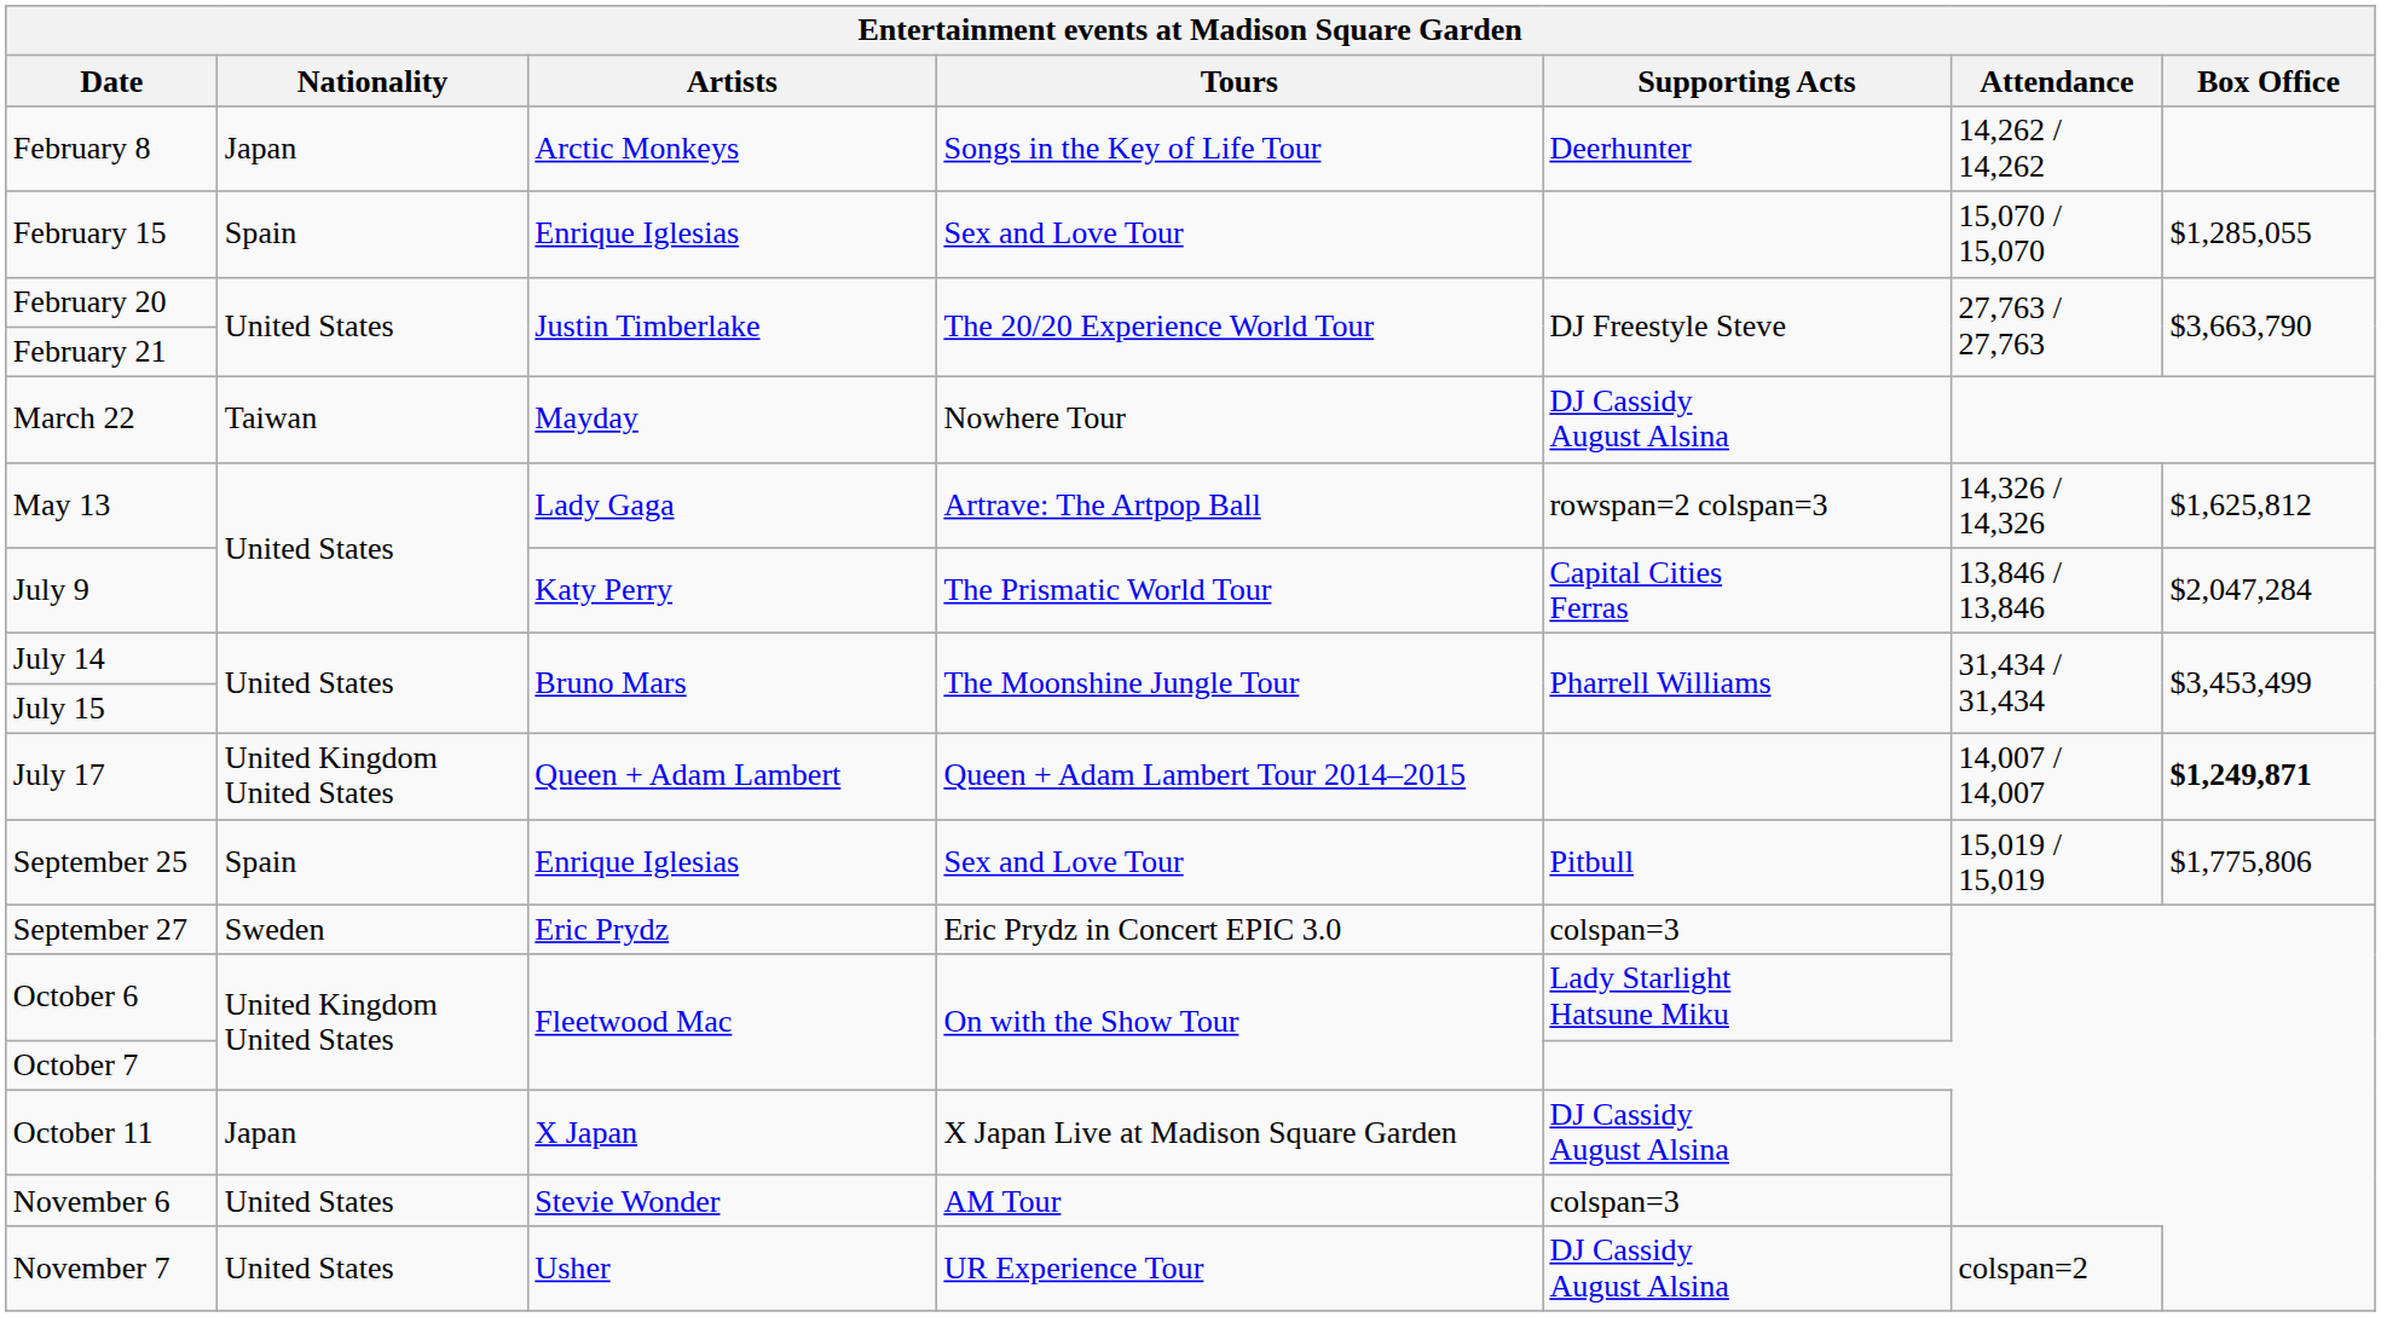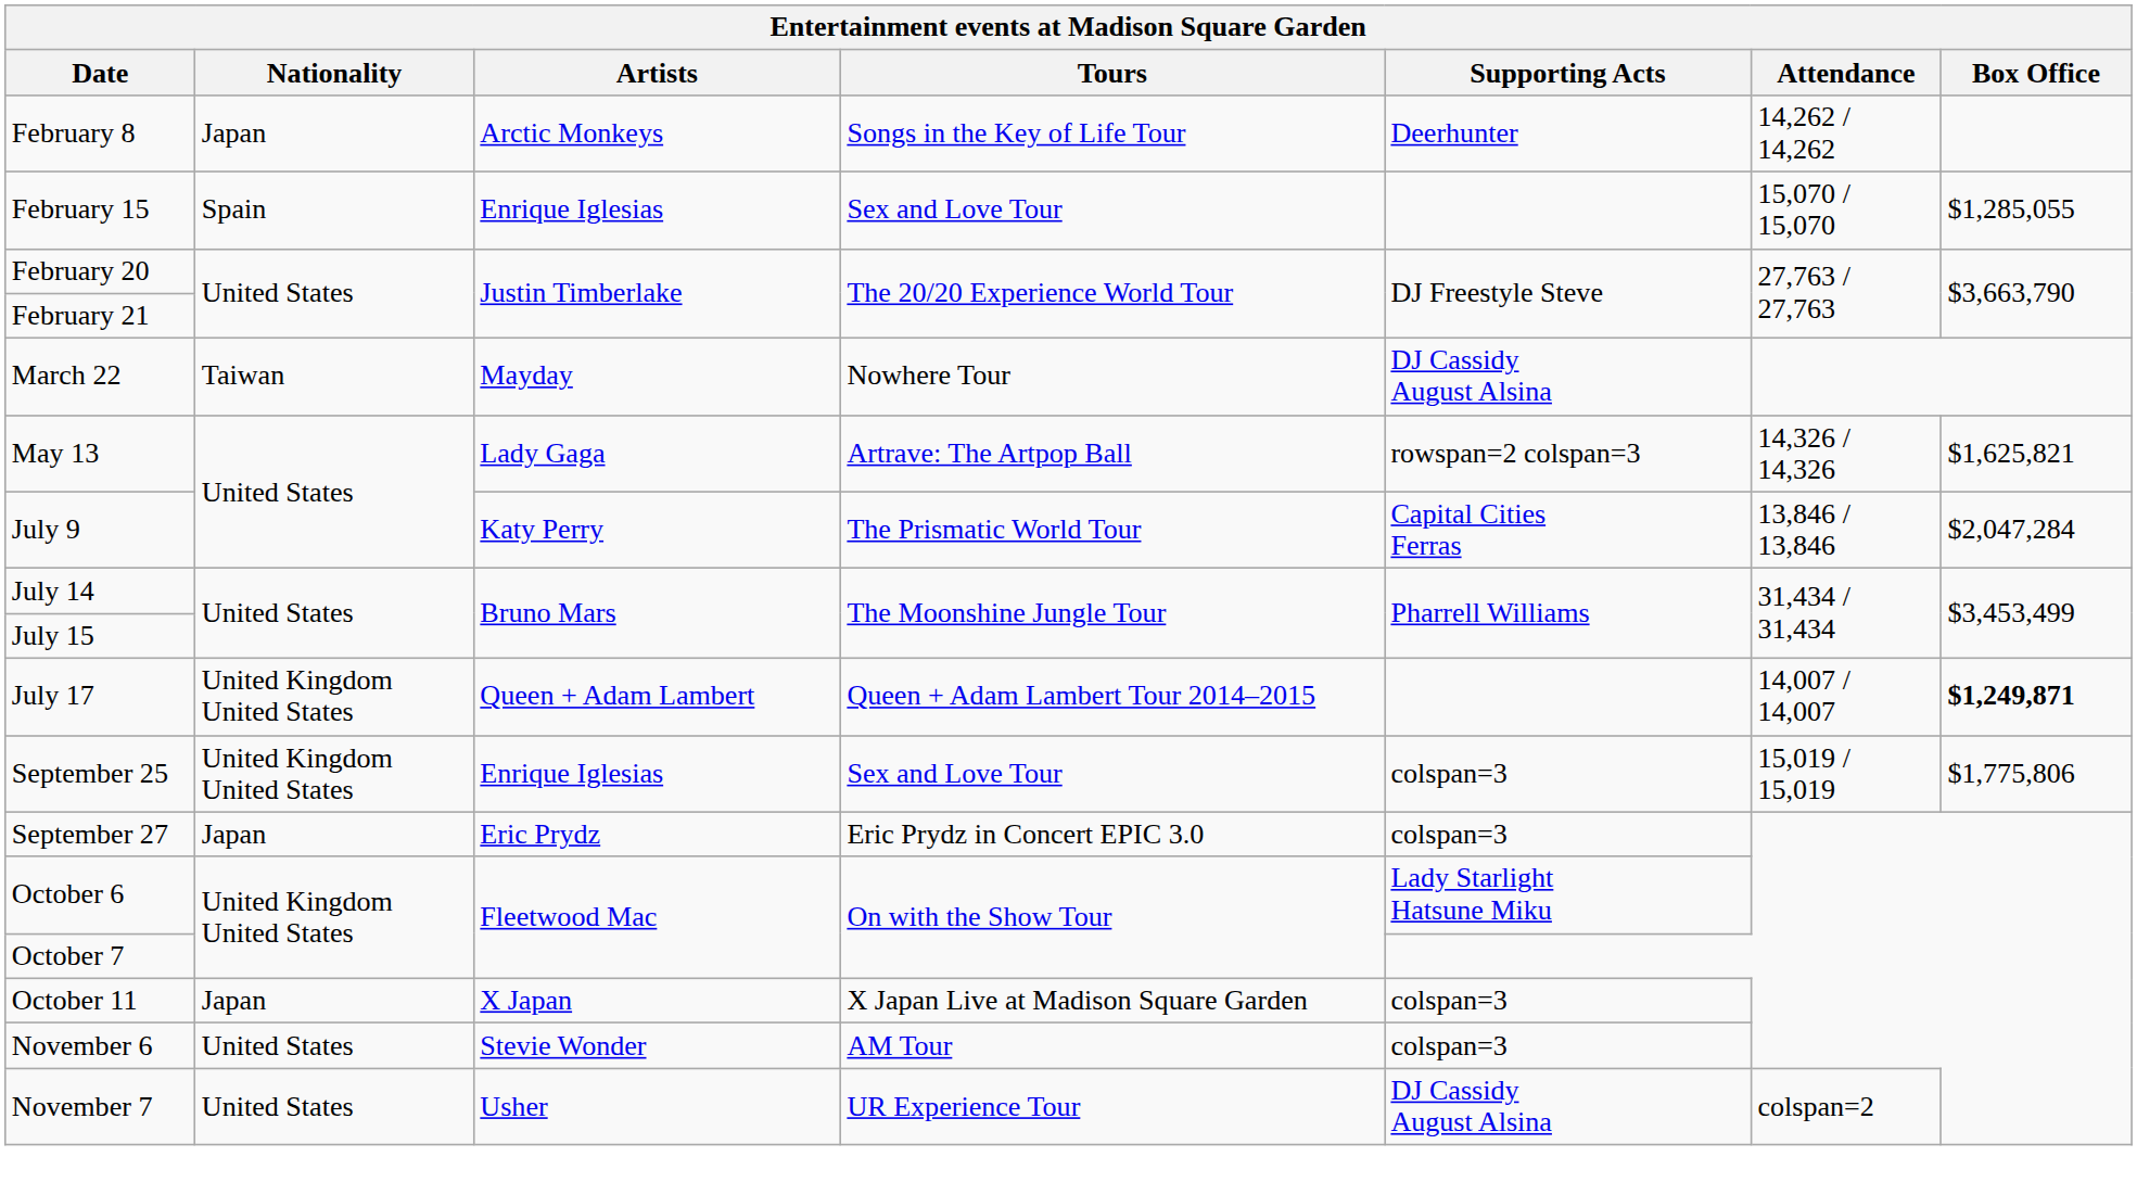May 13 | Box Office: $1,625,812 -> $1,625,821
September 25 | Nationality: Spain -> United Kingdom United States
September 25 | Supporting Acts: Pitbull -> colspan=3
September 27 | Nationality: Sweden -> Japan
October 11 | Supporting Acts: DJ Cassidy August Alsina -> colspan=3
